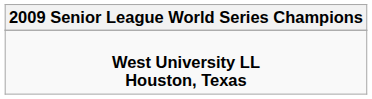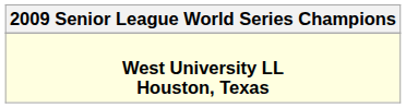row 2 | column 1: no background -> lightyellow background
